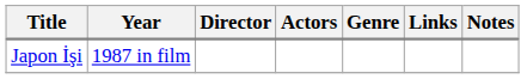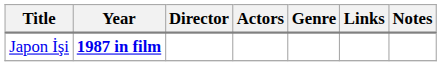Japon İşi | Year: normal -> bold
